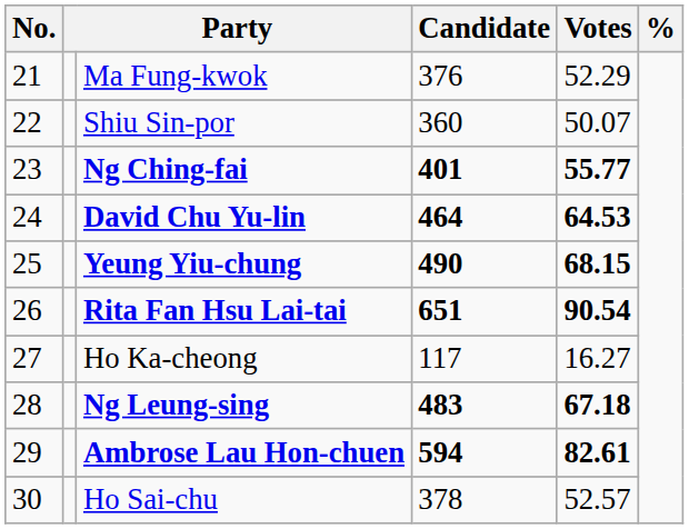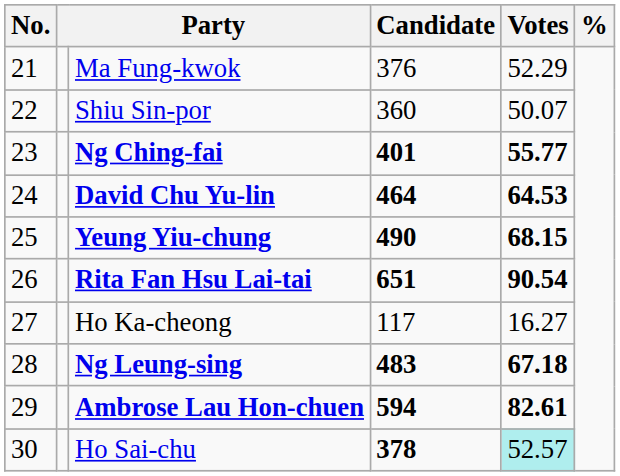Ho Sai-chu | Candidate: normal -> bold
Ho Sai-chu | Votes: no background -> paleturquoise background
